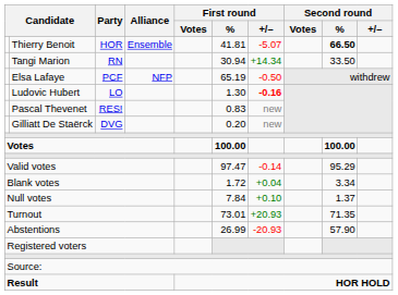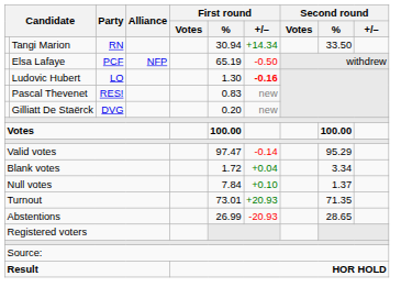- row: Thierry Benoit | HOR | Ensemble | 41.81 | -5.07 | 66.50
Abstentions | Second round / %: 57.90 -> 28.65
